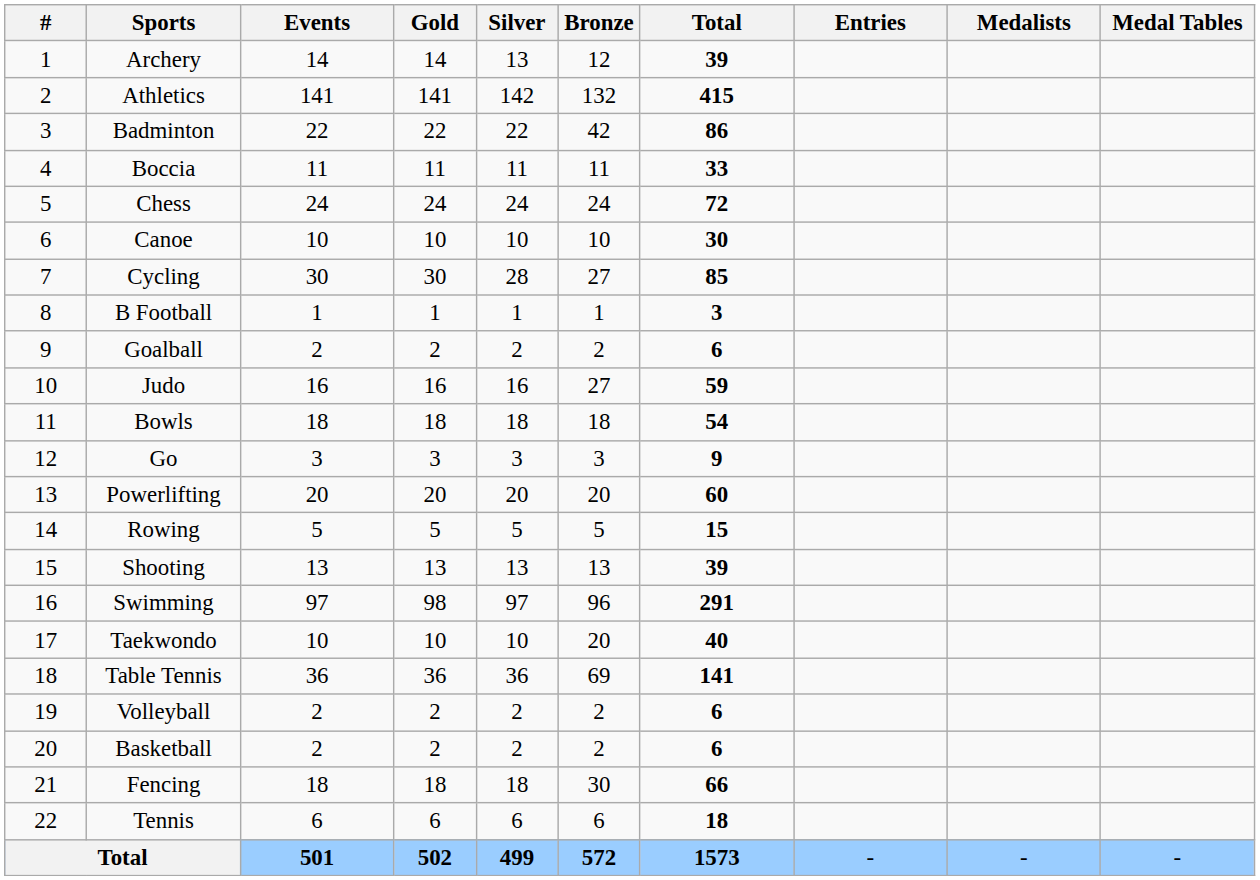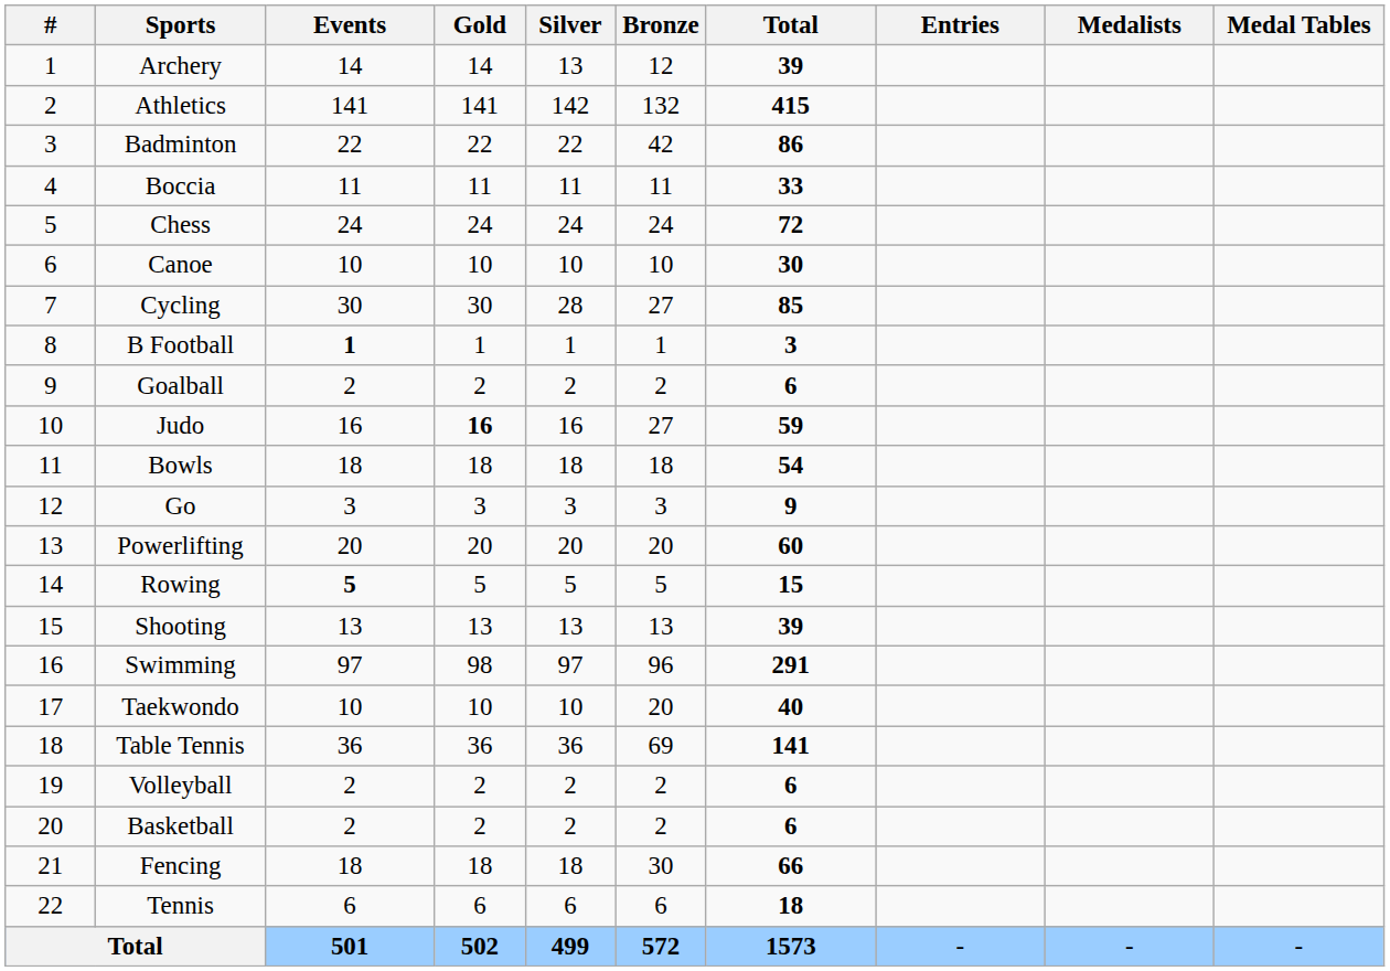B Football | Events: normal -> bold
Judo | Gold: normal -> bold
Rowing | Events: normal -> bold
